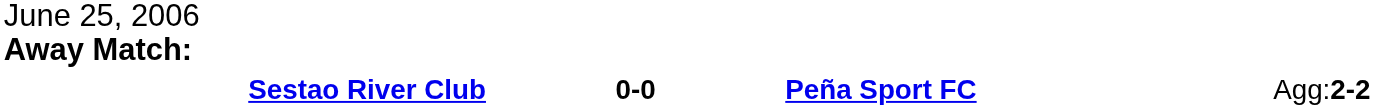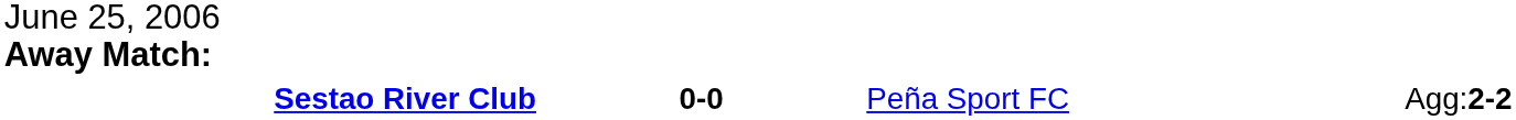Sestao River Club | column 3: bold -> normal
